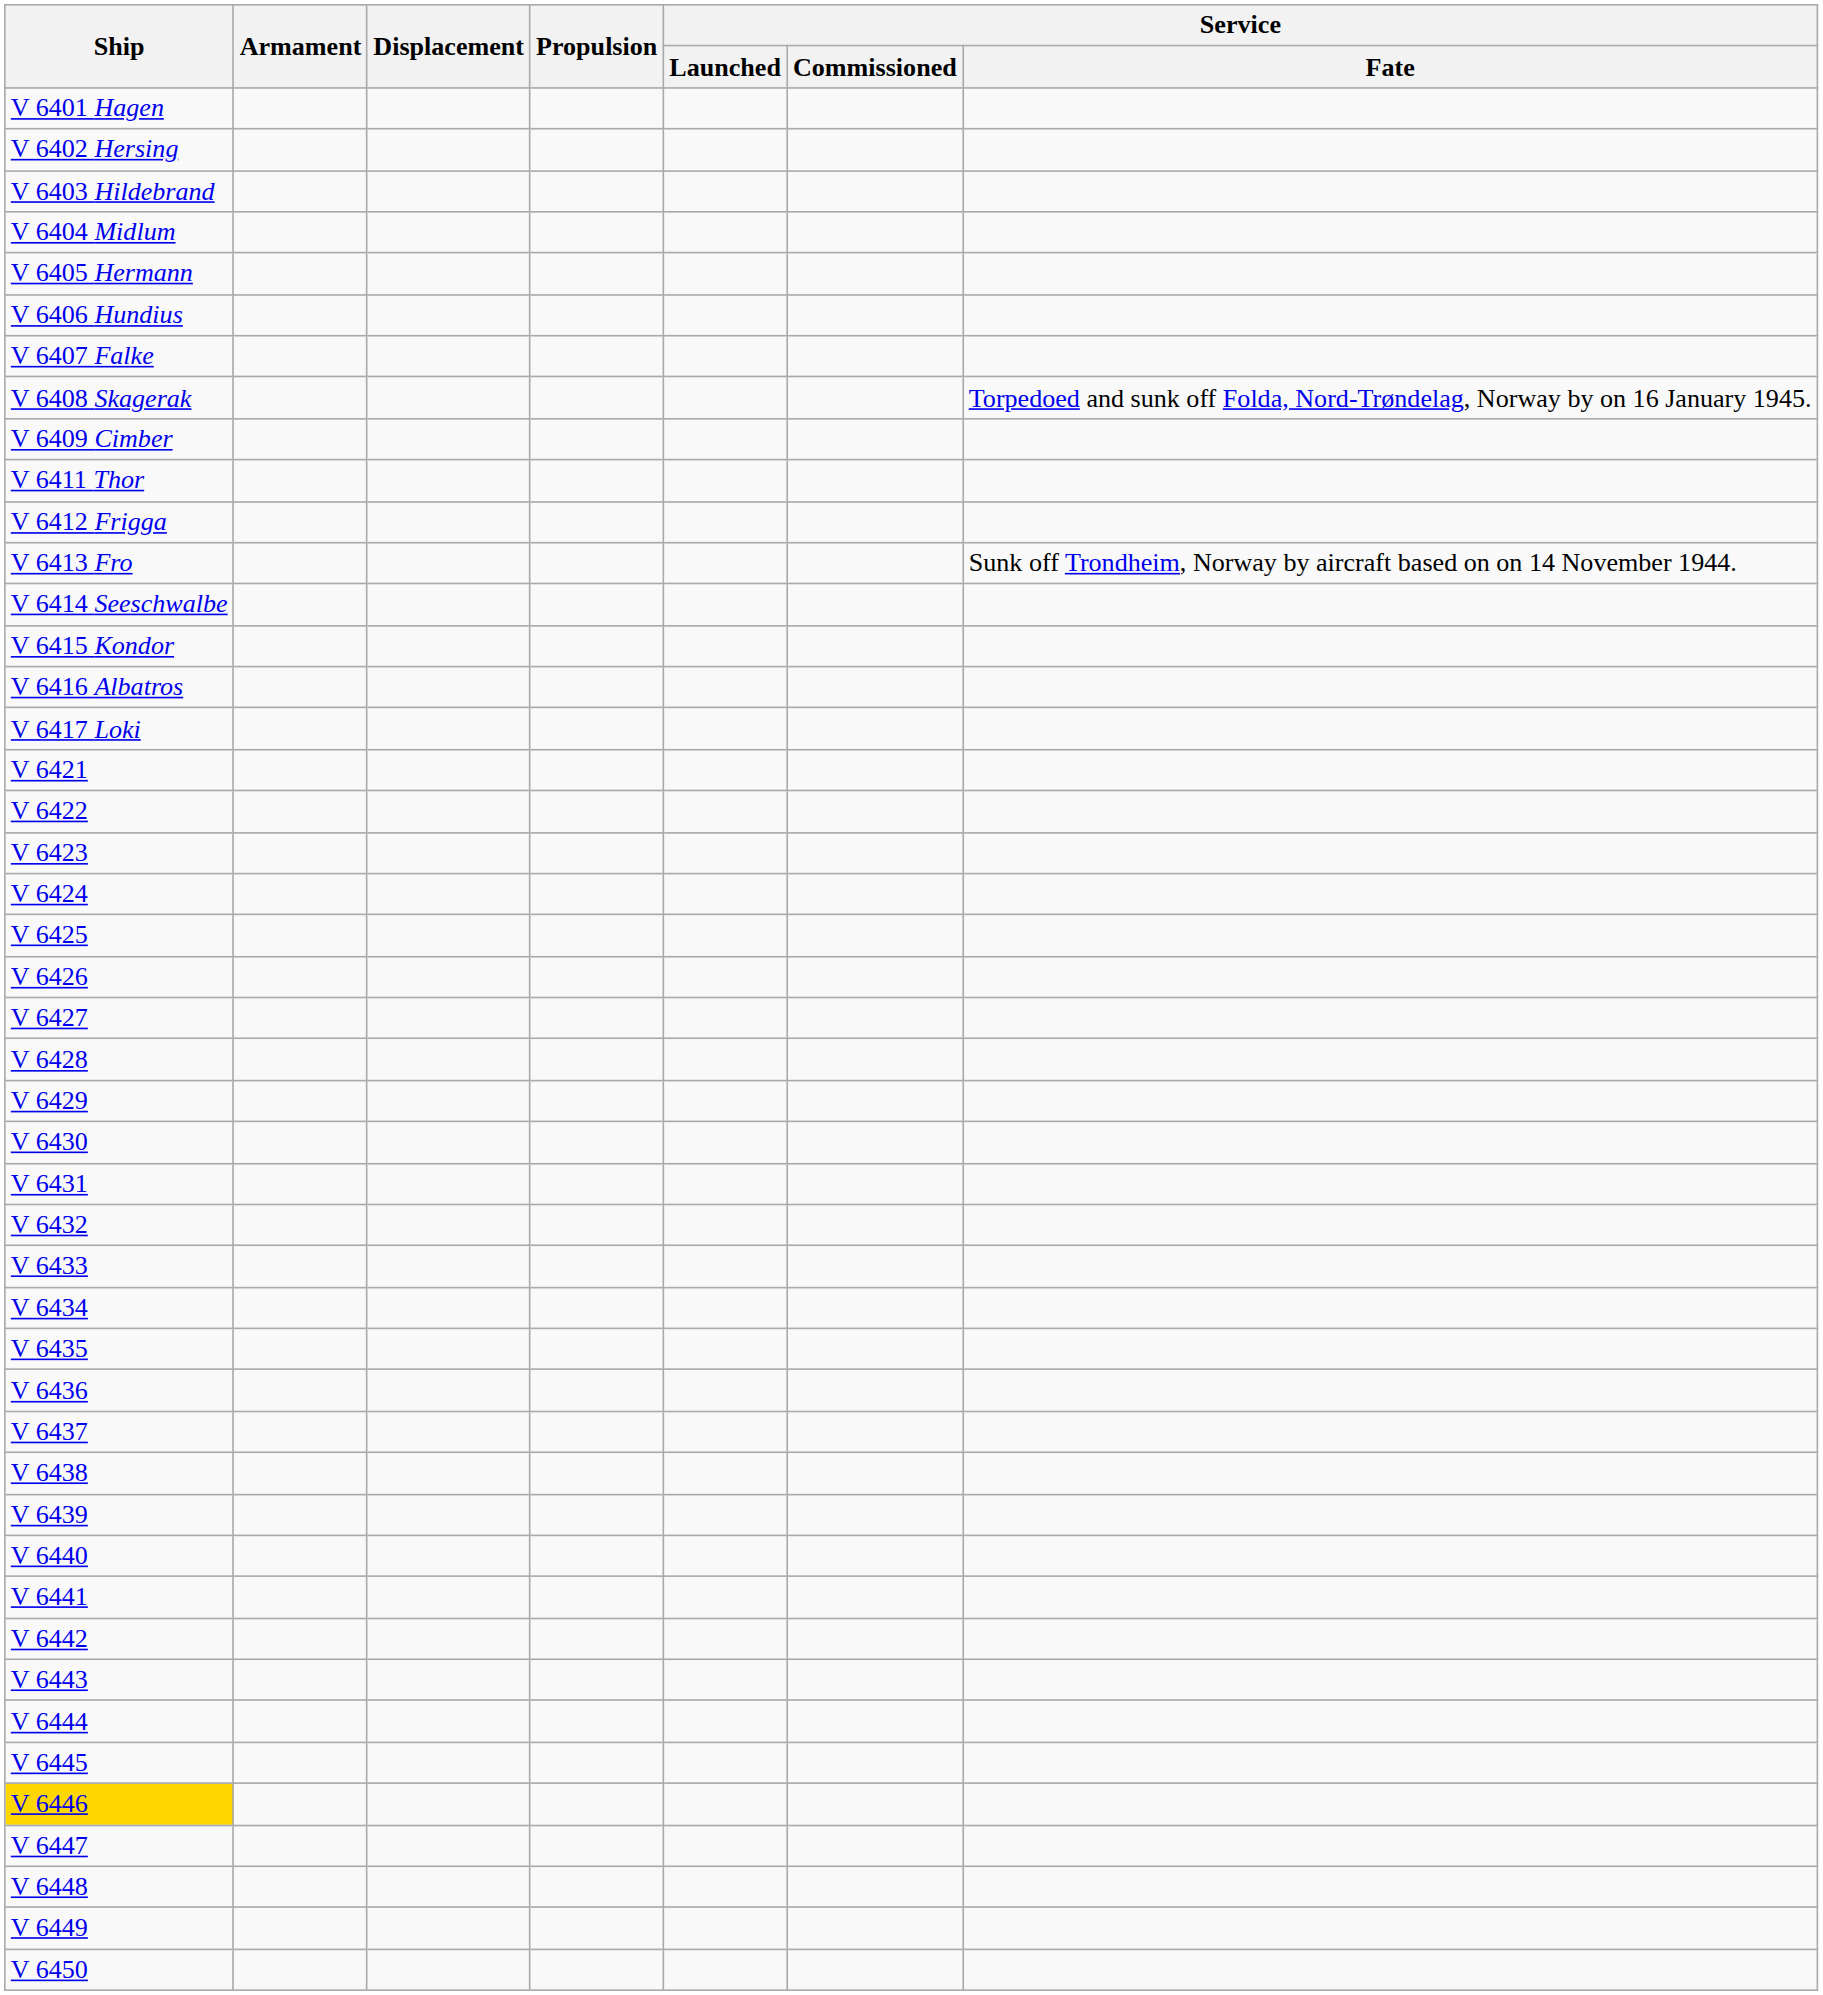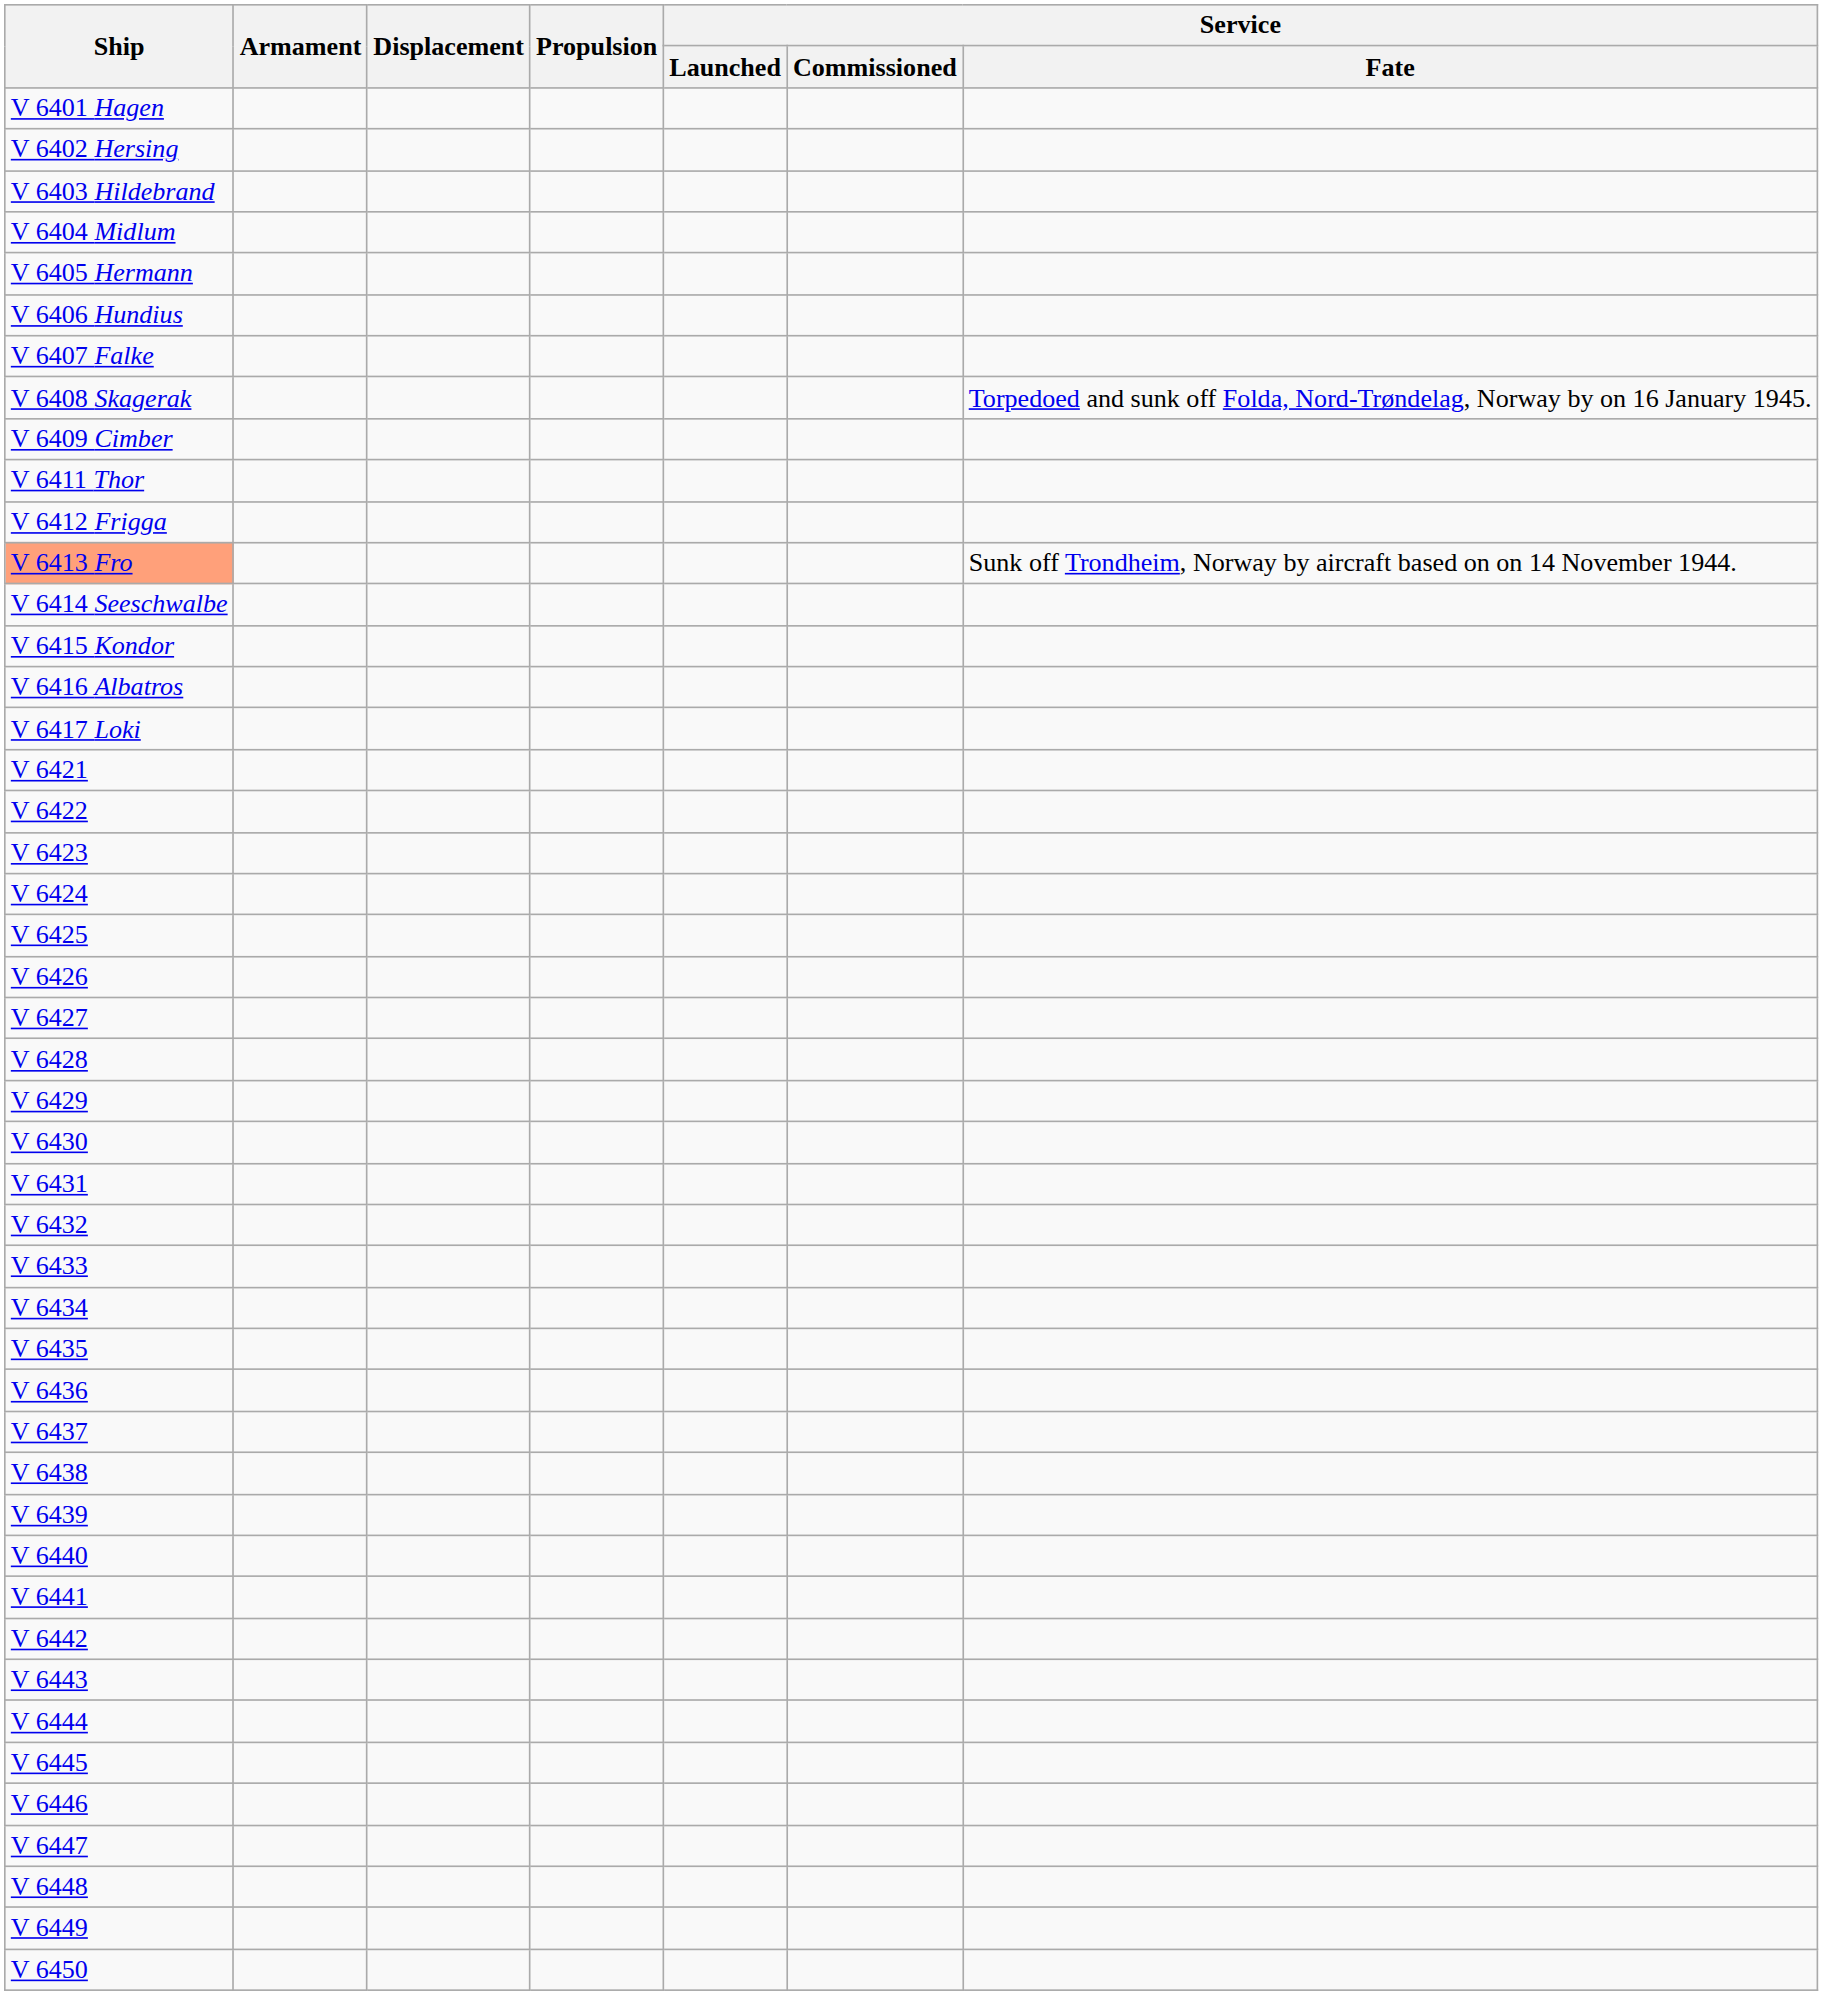V 6413 Fro | Ship: no background -> lightsalmon background
V 6446 | Ship: gold background -> no background
